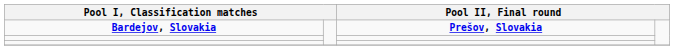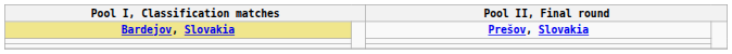Bardejov, Slovakia | column 1: no background -> khaki background
